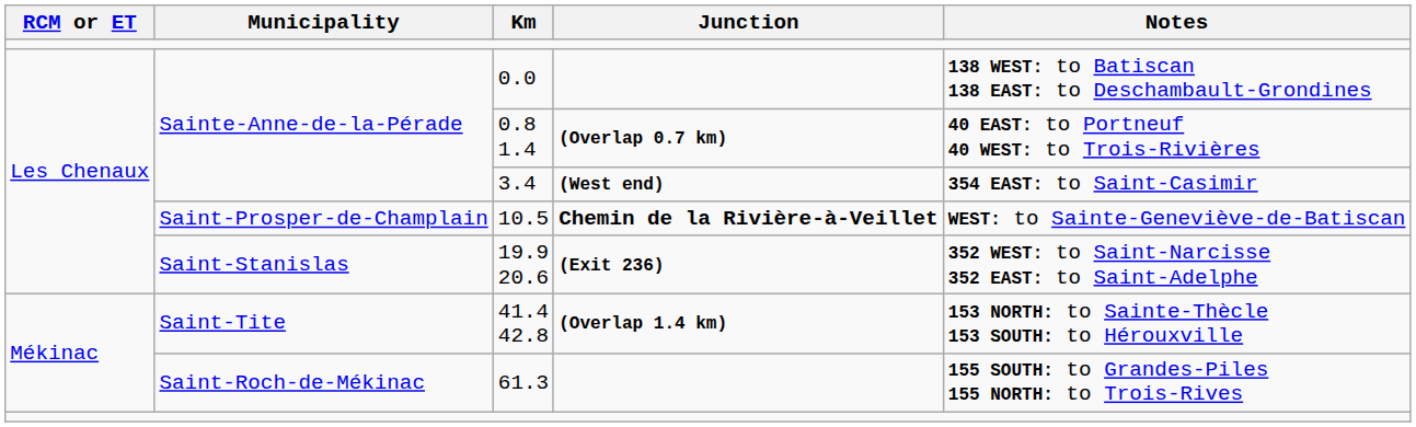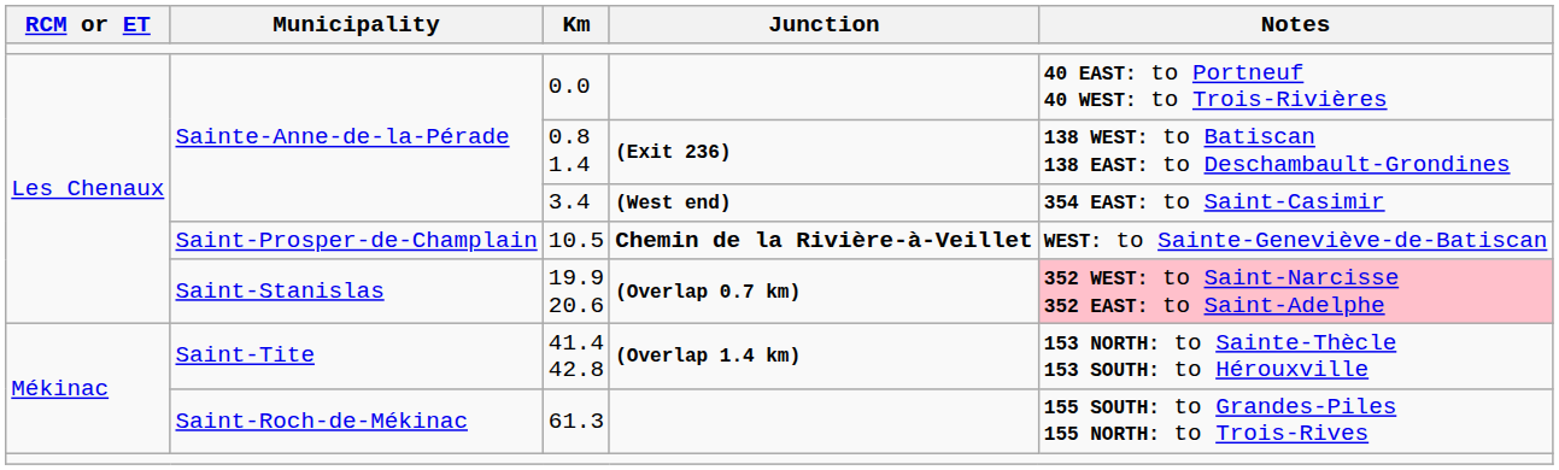0.0 | Notes: 138 WEST: to Batiscan 138 EAST: to Deschambault-Grondines -> 40 EAST: to Portneuf 40 WEST: to Trois-Rivières
0.8 1.4 | Junction: (Overlap 0.7 km) -> (Exit 236)
0.8 1.4 | Notes: 40 EAST: to Portneuf 40 WEST: to Trois-Rivières -> 138 WEST: to Batiscan 138 EAST: to Deschambault-Grondines
19.9 20.6 | Junction: (Exit 236) -> (Overlap 0.7 km)
19.9 20.6 | Notes: no background -> pink background
